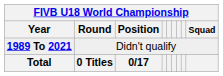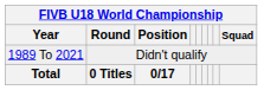1989 To 2021 | Year: bold -> normal
